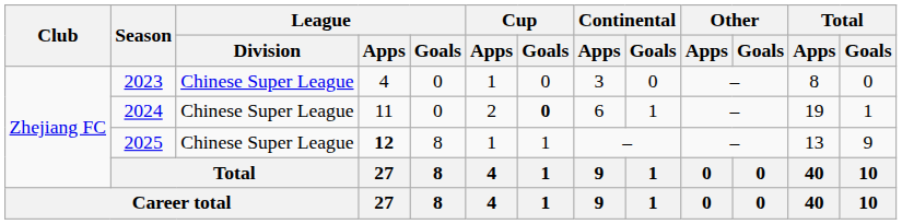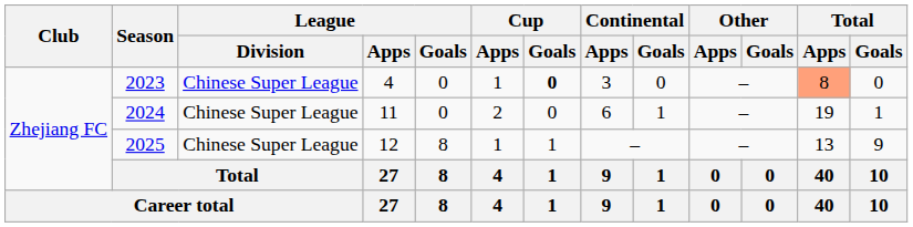2023 | Cup / Goals: normal -> bold
2023 | Total / Apps: no background -> lightsalmon background
2024 | Cup / Goals: bold -> normal
2025 | League / Apps: bold -> normal
